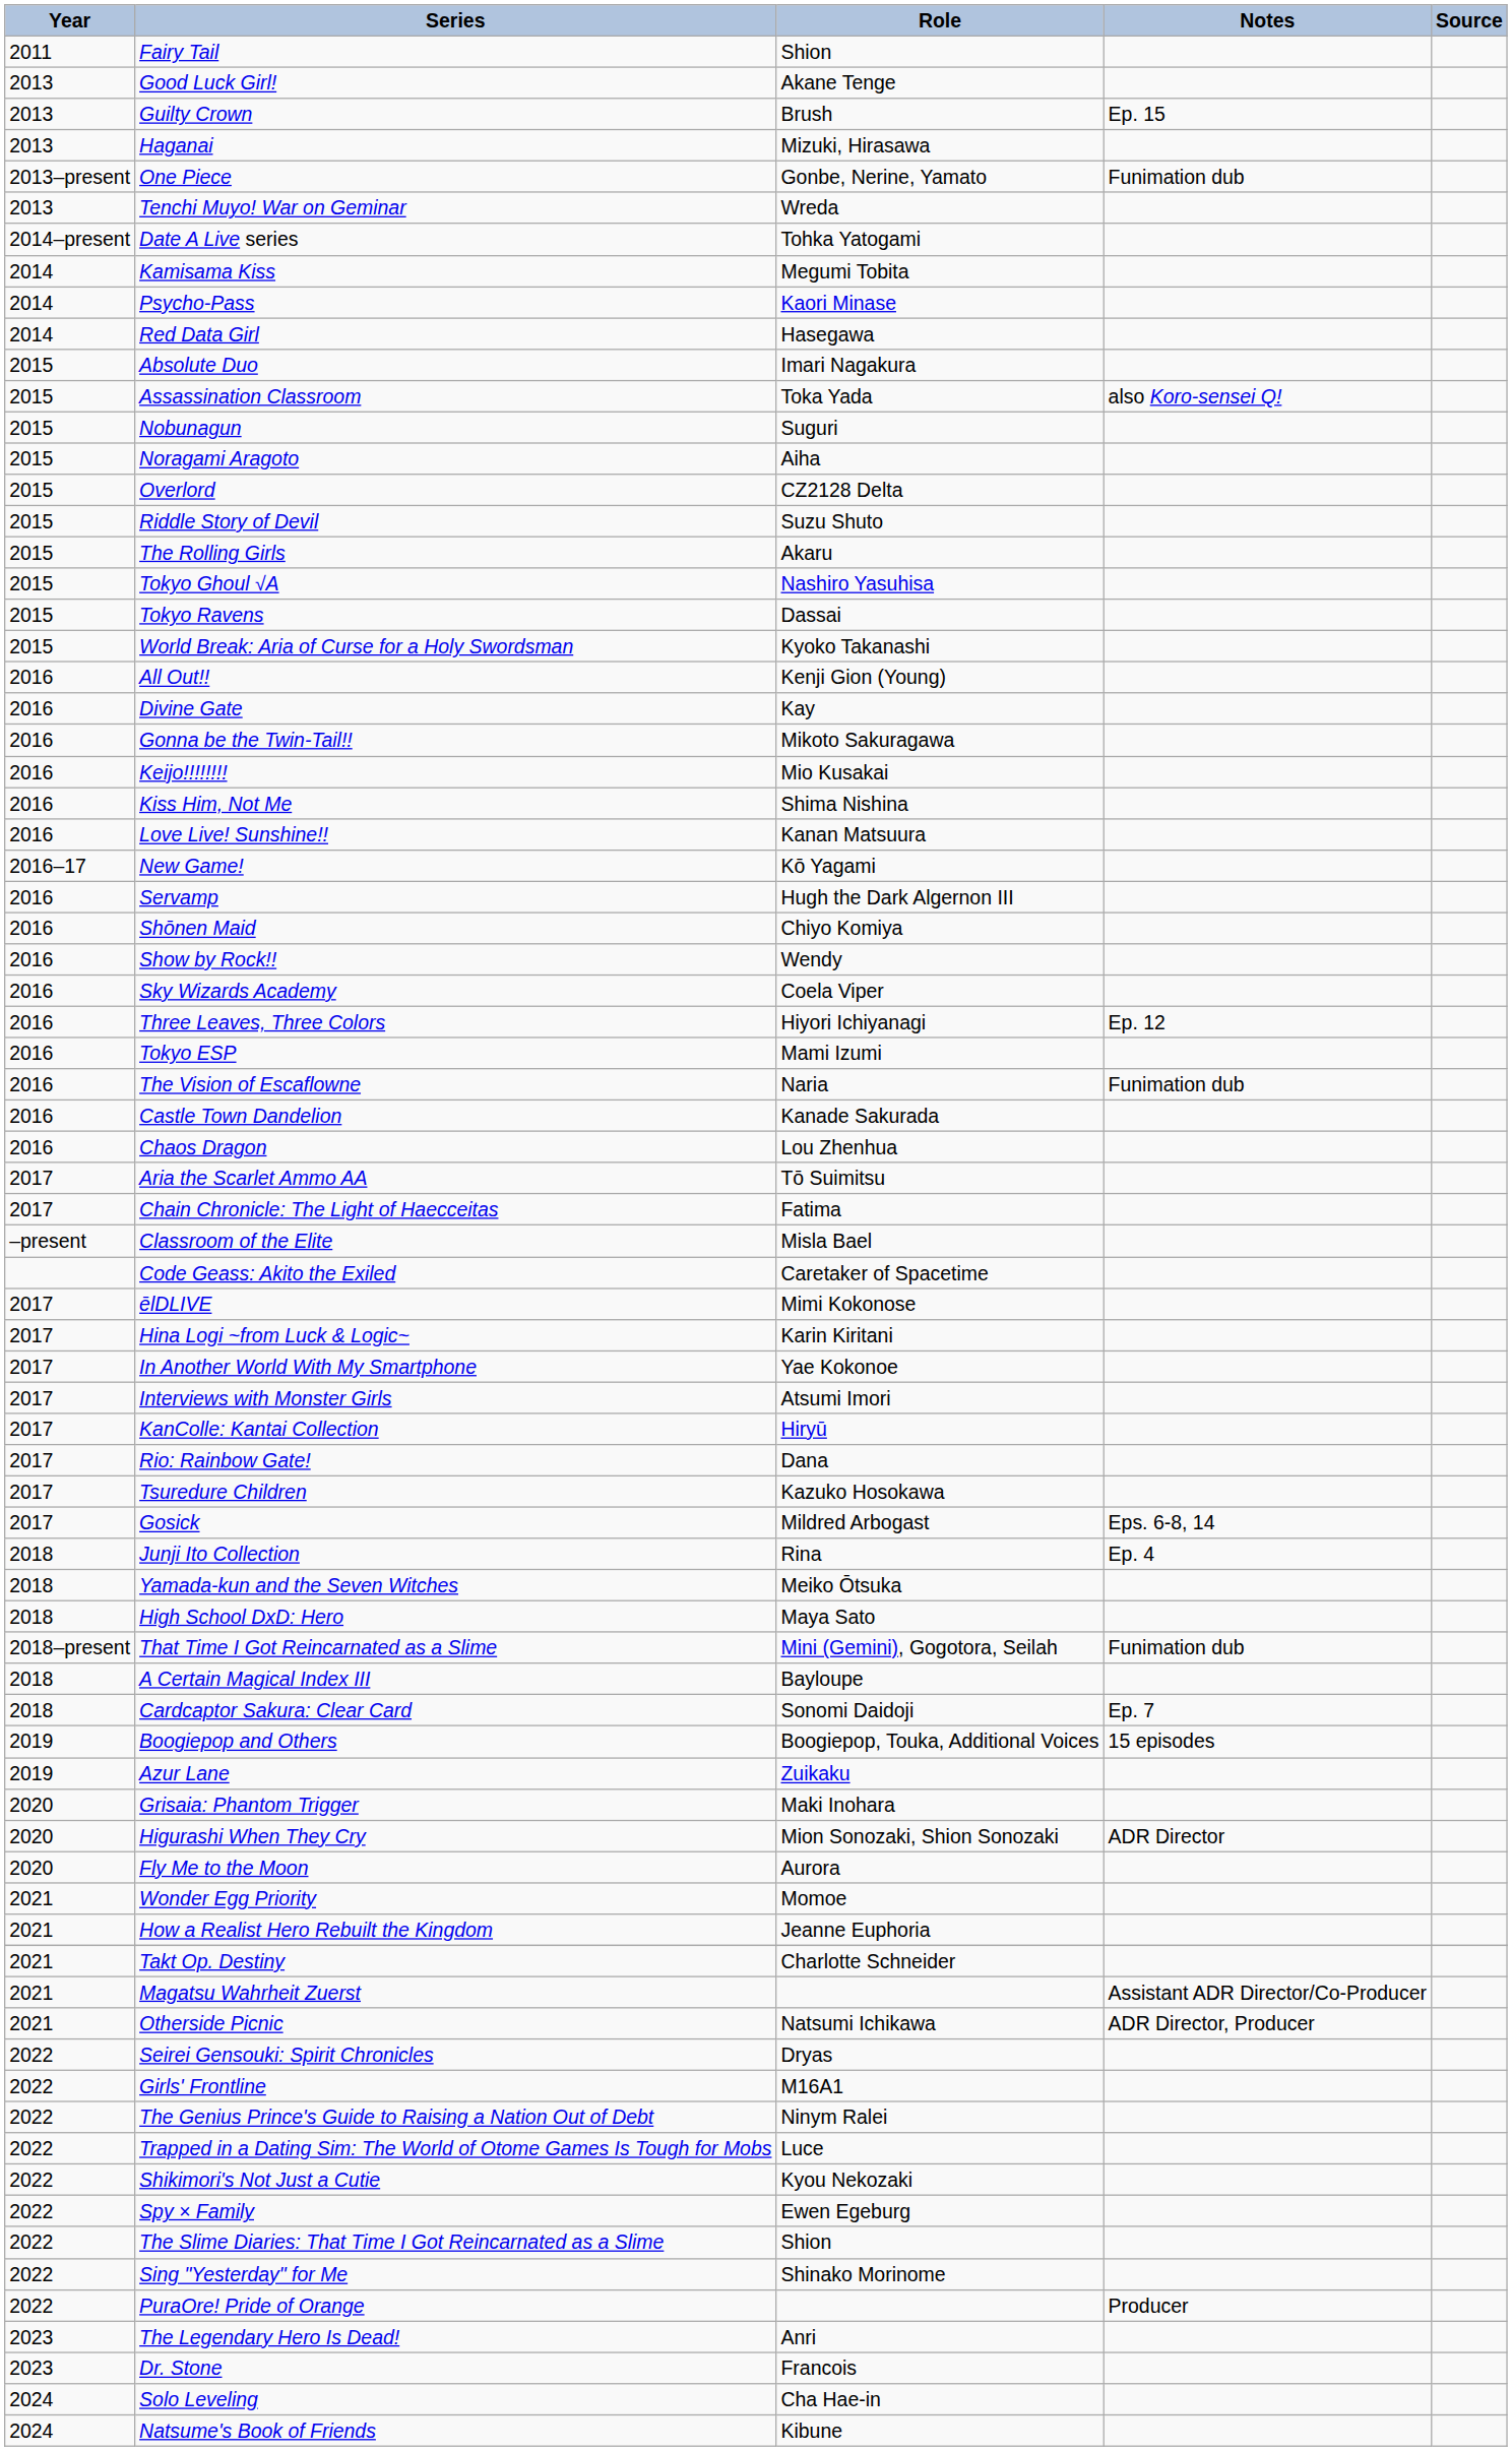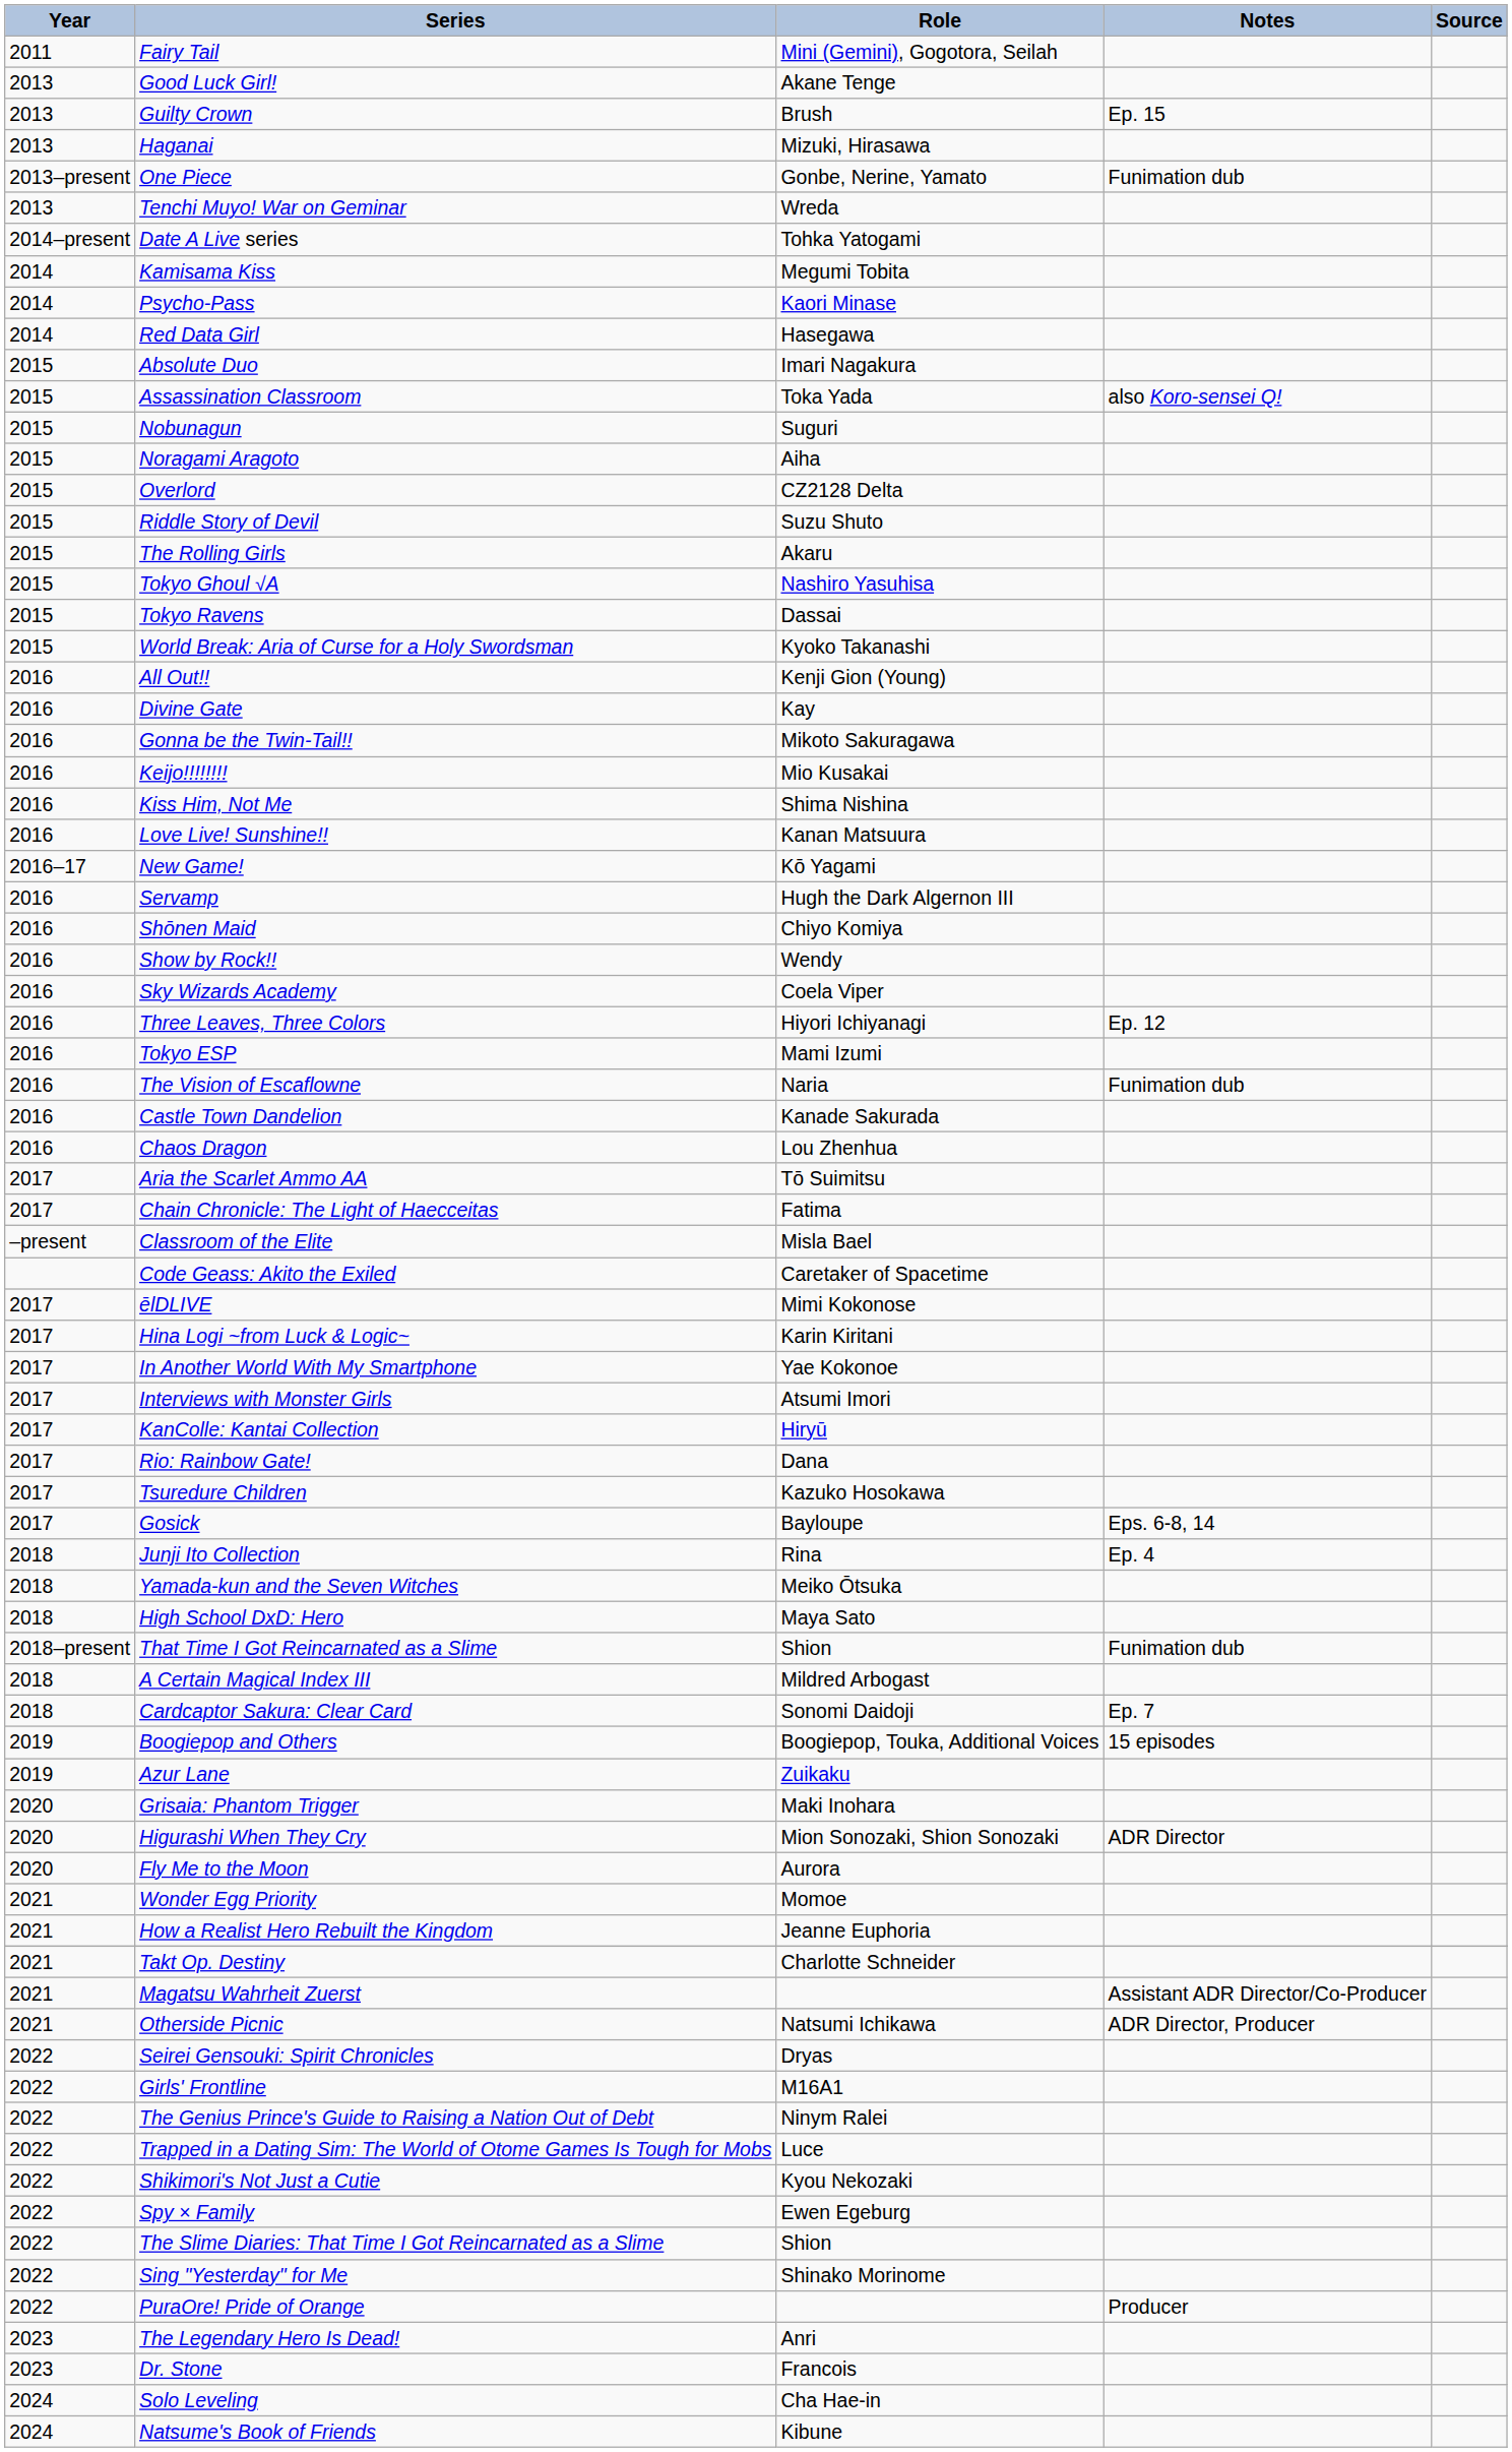Fairy Tail | Role: Shion -> Mini (Gemini), Gogotora, Seilah
Gosick | Role: Mildred Arbogast -> Bayloupe
That Time I Got Reincarnated as a Slime | Role: Mini (Gemini), Gogotora, Seilah -> Shion
A Certain Magical Index III | Role: Bayloupe -> Mildred Arbogast
